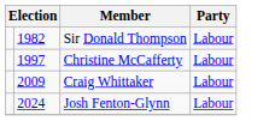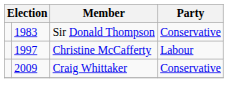Sir Donald Thompson | column 2: 1982 -> 1983
Sir Donald Thompson | Party: Labour -> Conservative
Craig Whittaker | Party: Labour -> Conservative
- row: 2024 | Josh Fenton-Glynn | Labour
